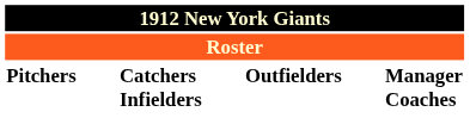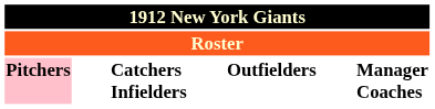Pitchers | column 1: no background -> pink background
